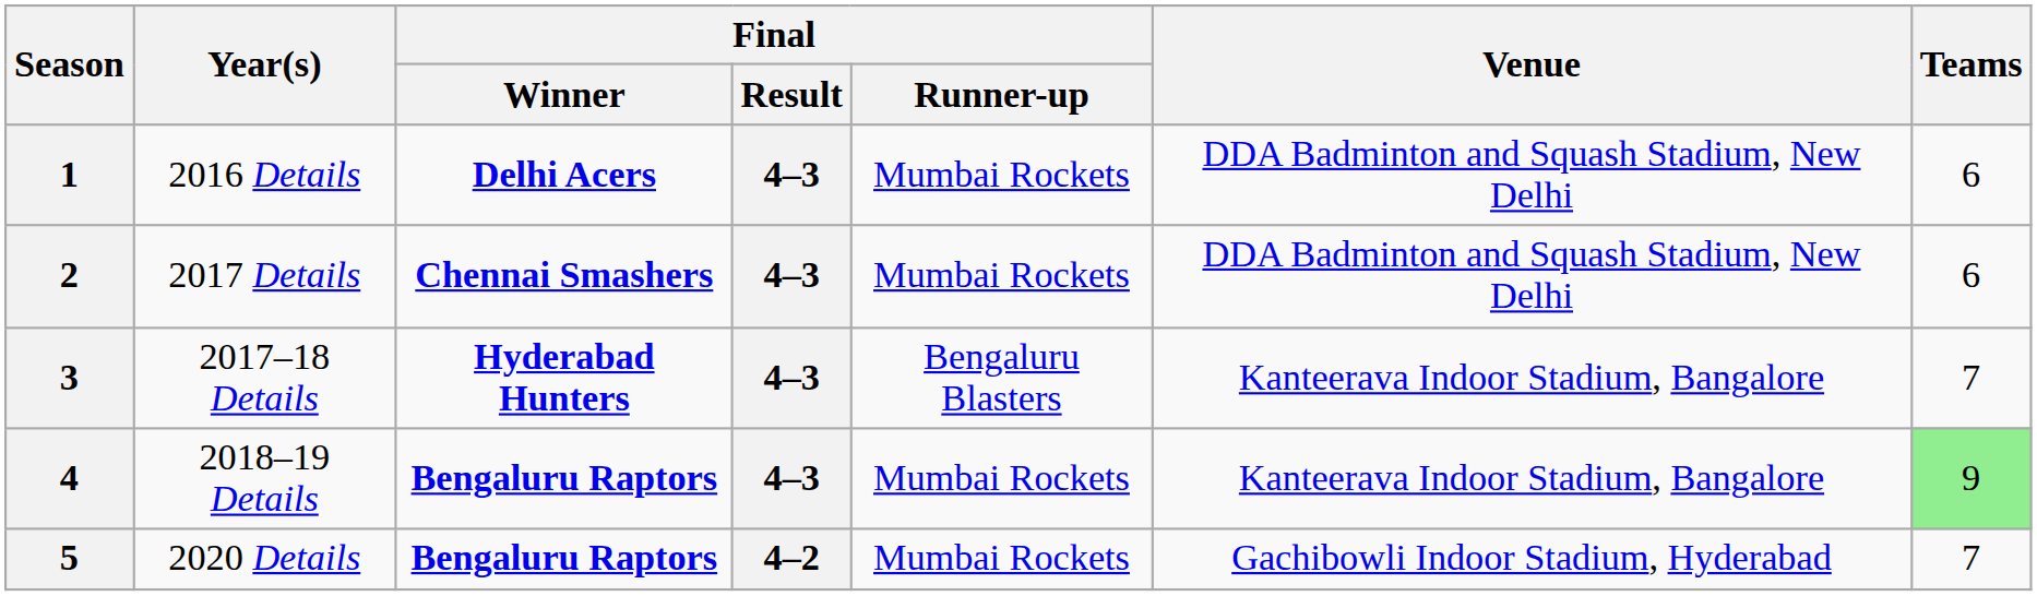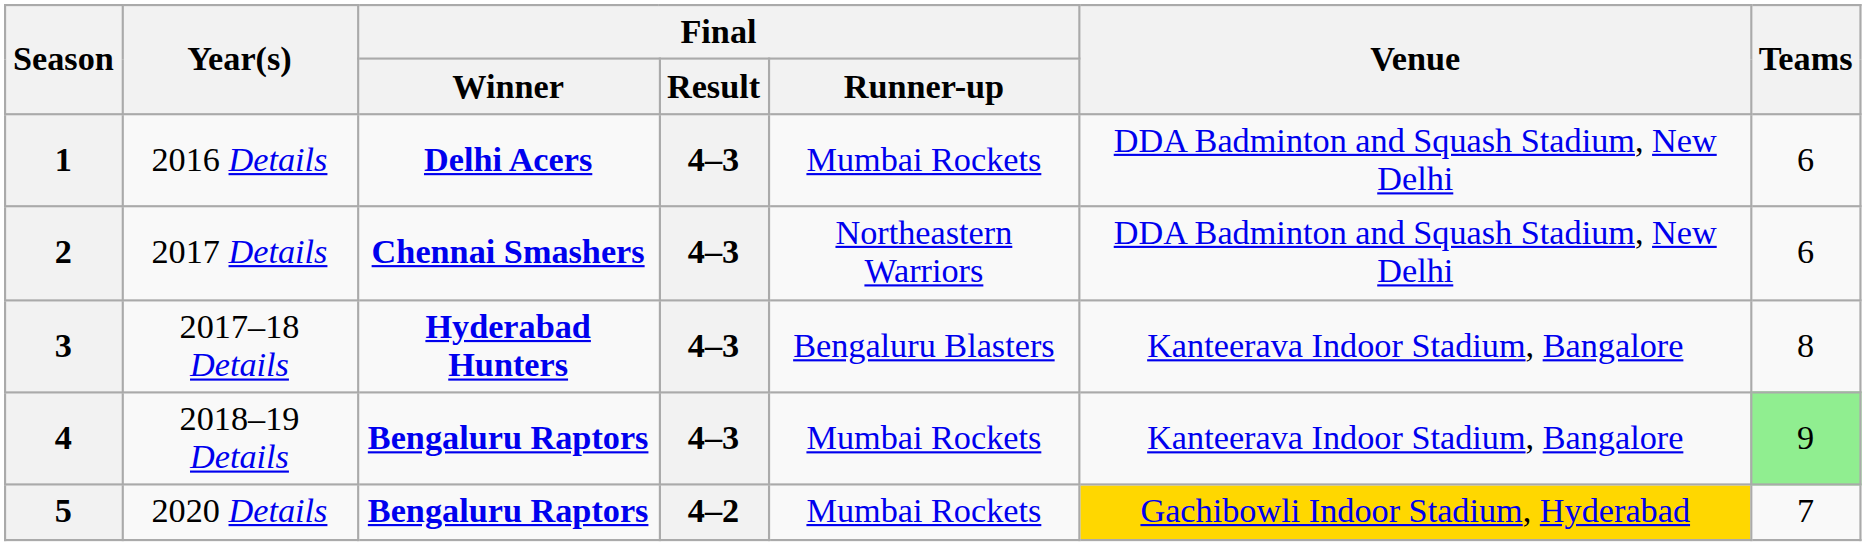2 | Final / Runner-up: Mumbai Rockets -> Northeastern Warriors
3 | Teams: 7 -> 8
5 | Venue: no background -> gold background
